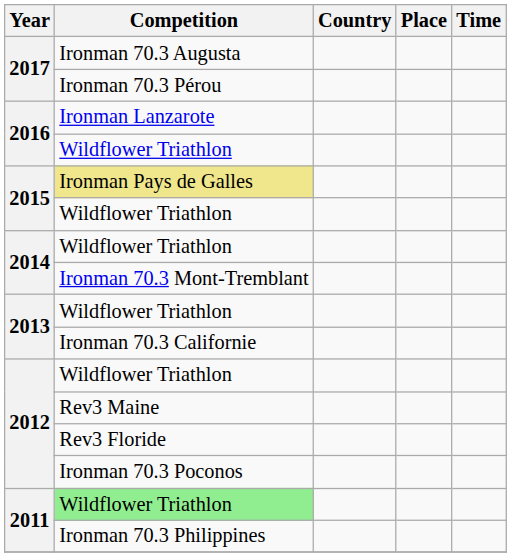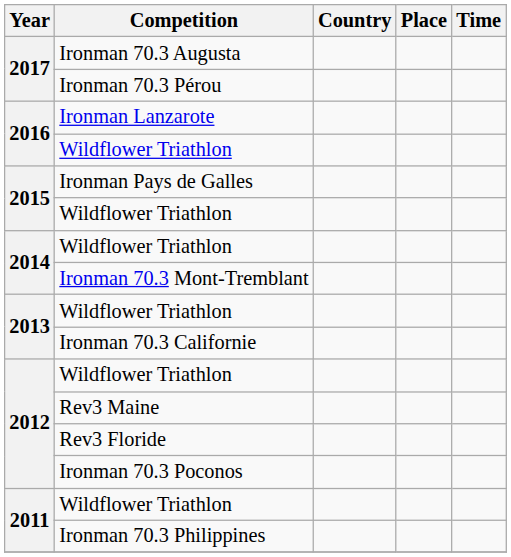Ironman Pays de Galles | Competition: khaki background -> no background
2011 / Wildflower Triathlon | Competition: lightgreen background -> no background
